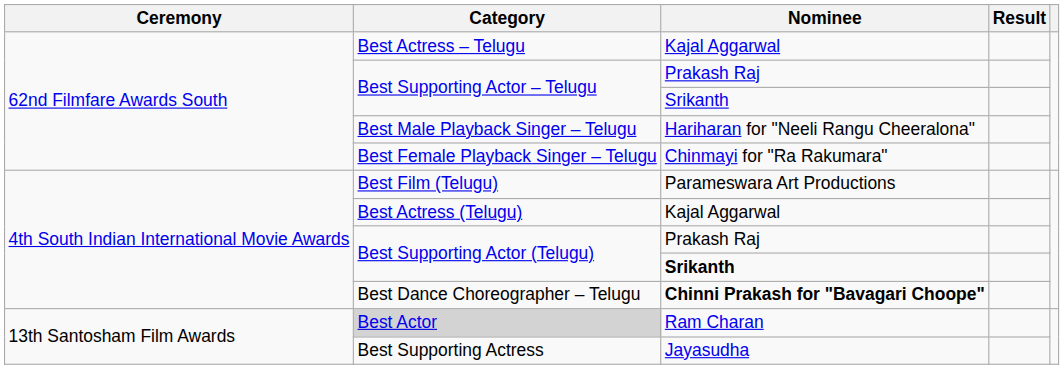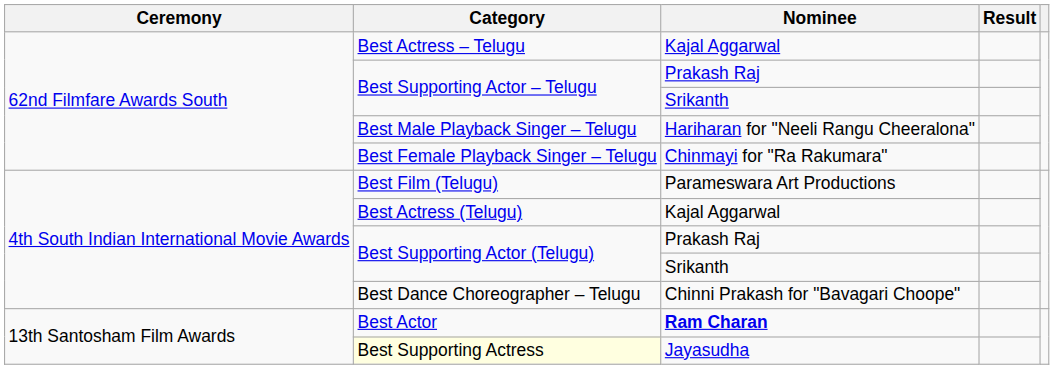Best Supporting Actor (Telugu) / Srikanth | Nominee: bold -> normal
Best Dance Choreographer – Telugu | Nominee: bold -> normal
Best Actor | Category: lightgrey background -> no background
Best Actor | Nominee: normal -> bold
Best Supporting Actress | Category: no background -> lightyellow background
